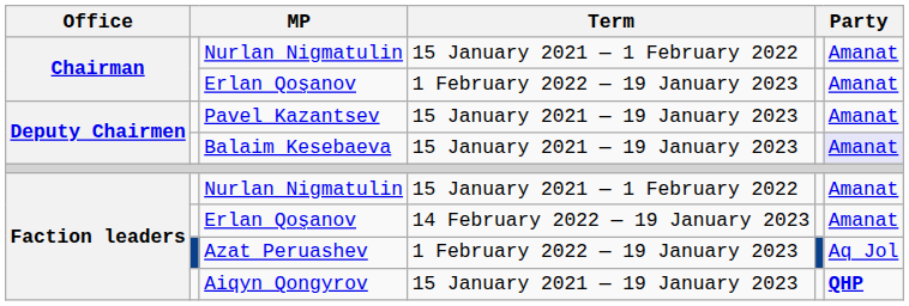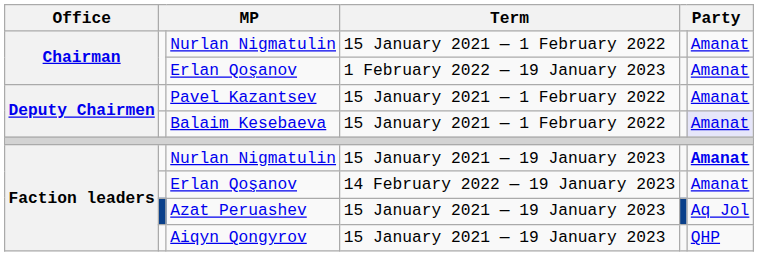Pavel Kazantsev | Term: 15 January 2021 — 19 January 2023 -> 15 January 2021 — 1 February 2022
Balaim Kesebaeva | Term: 15 January 2021 — 19 January 2023 -> 15 January 2021 — 1 February 2022
Faction leaders / Nurlan Nigmatulin | Term: 15 January 2021 — 1 February 2022 -> 15 January 2021 — 19 January 2023
Faction leaders / Nurlan Nigmatulin | column 6: normal -> bold
Azat Peruashev | Term: 1 February 2022 — 19 January 2023 -> 15 January 2021 — 19 January 2023
Aiqyn Qongyrov | column 6: bold -> normal
